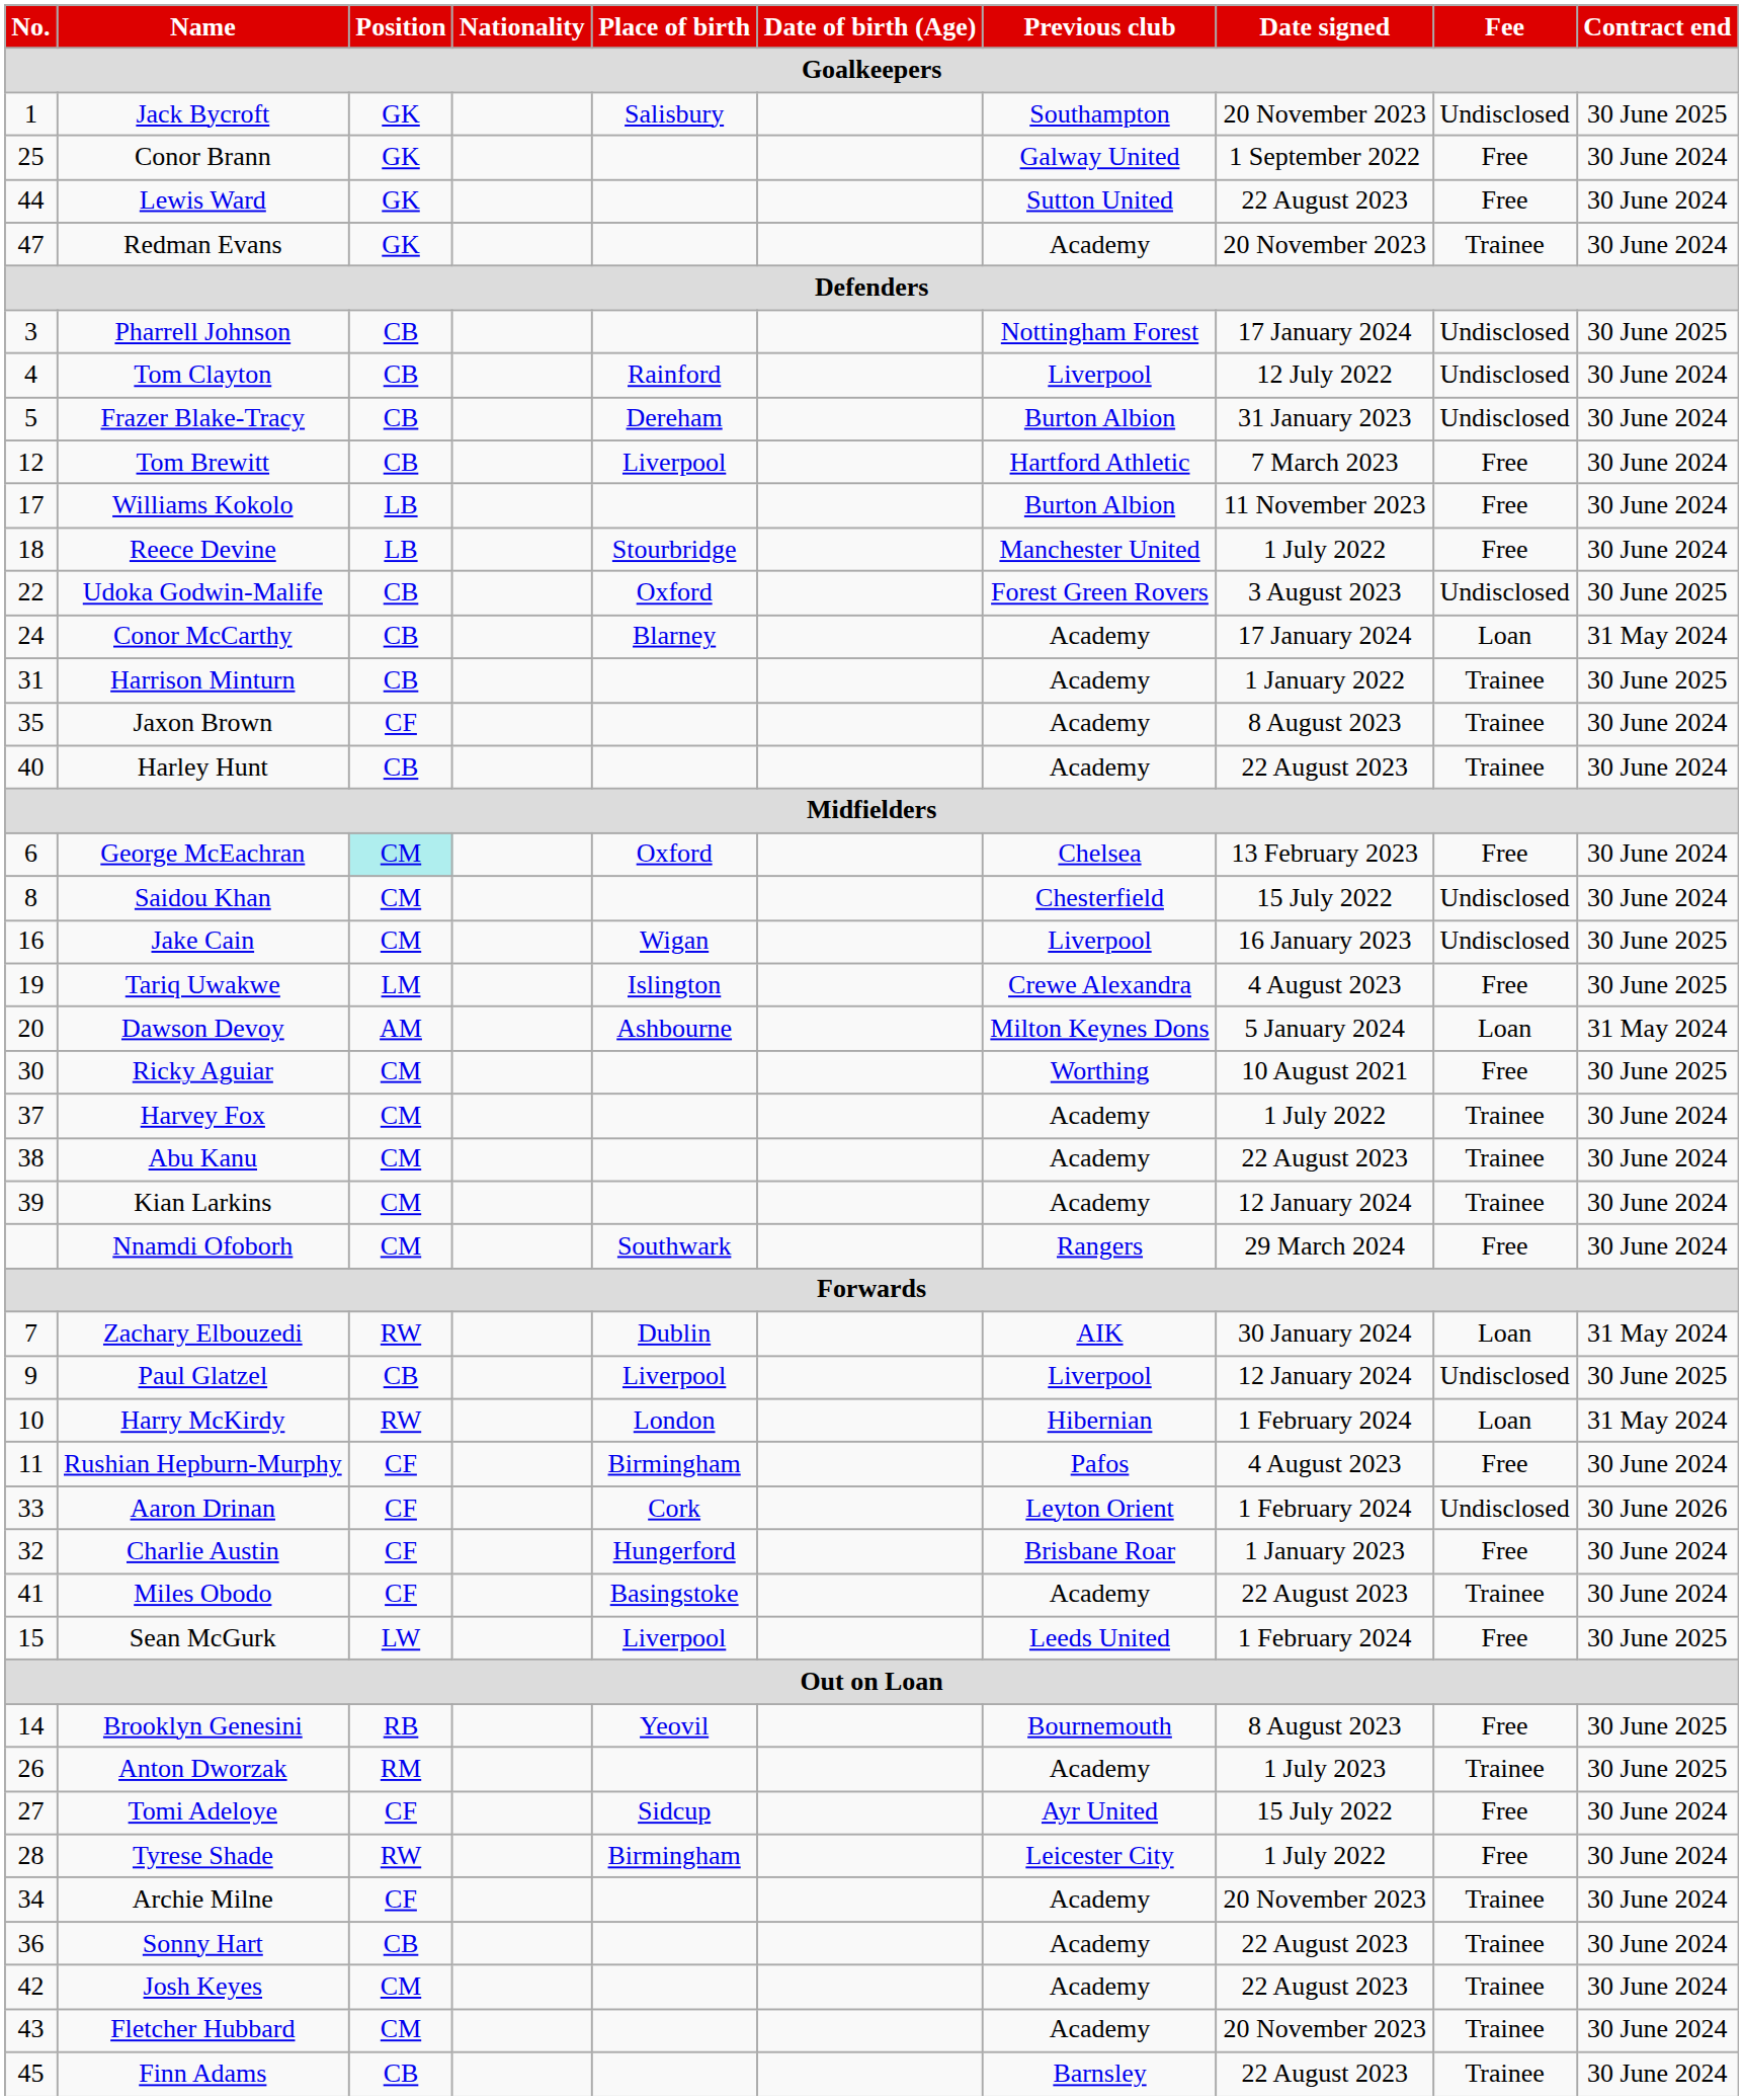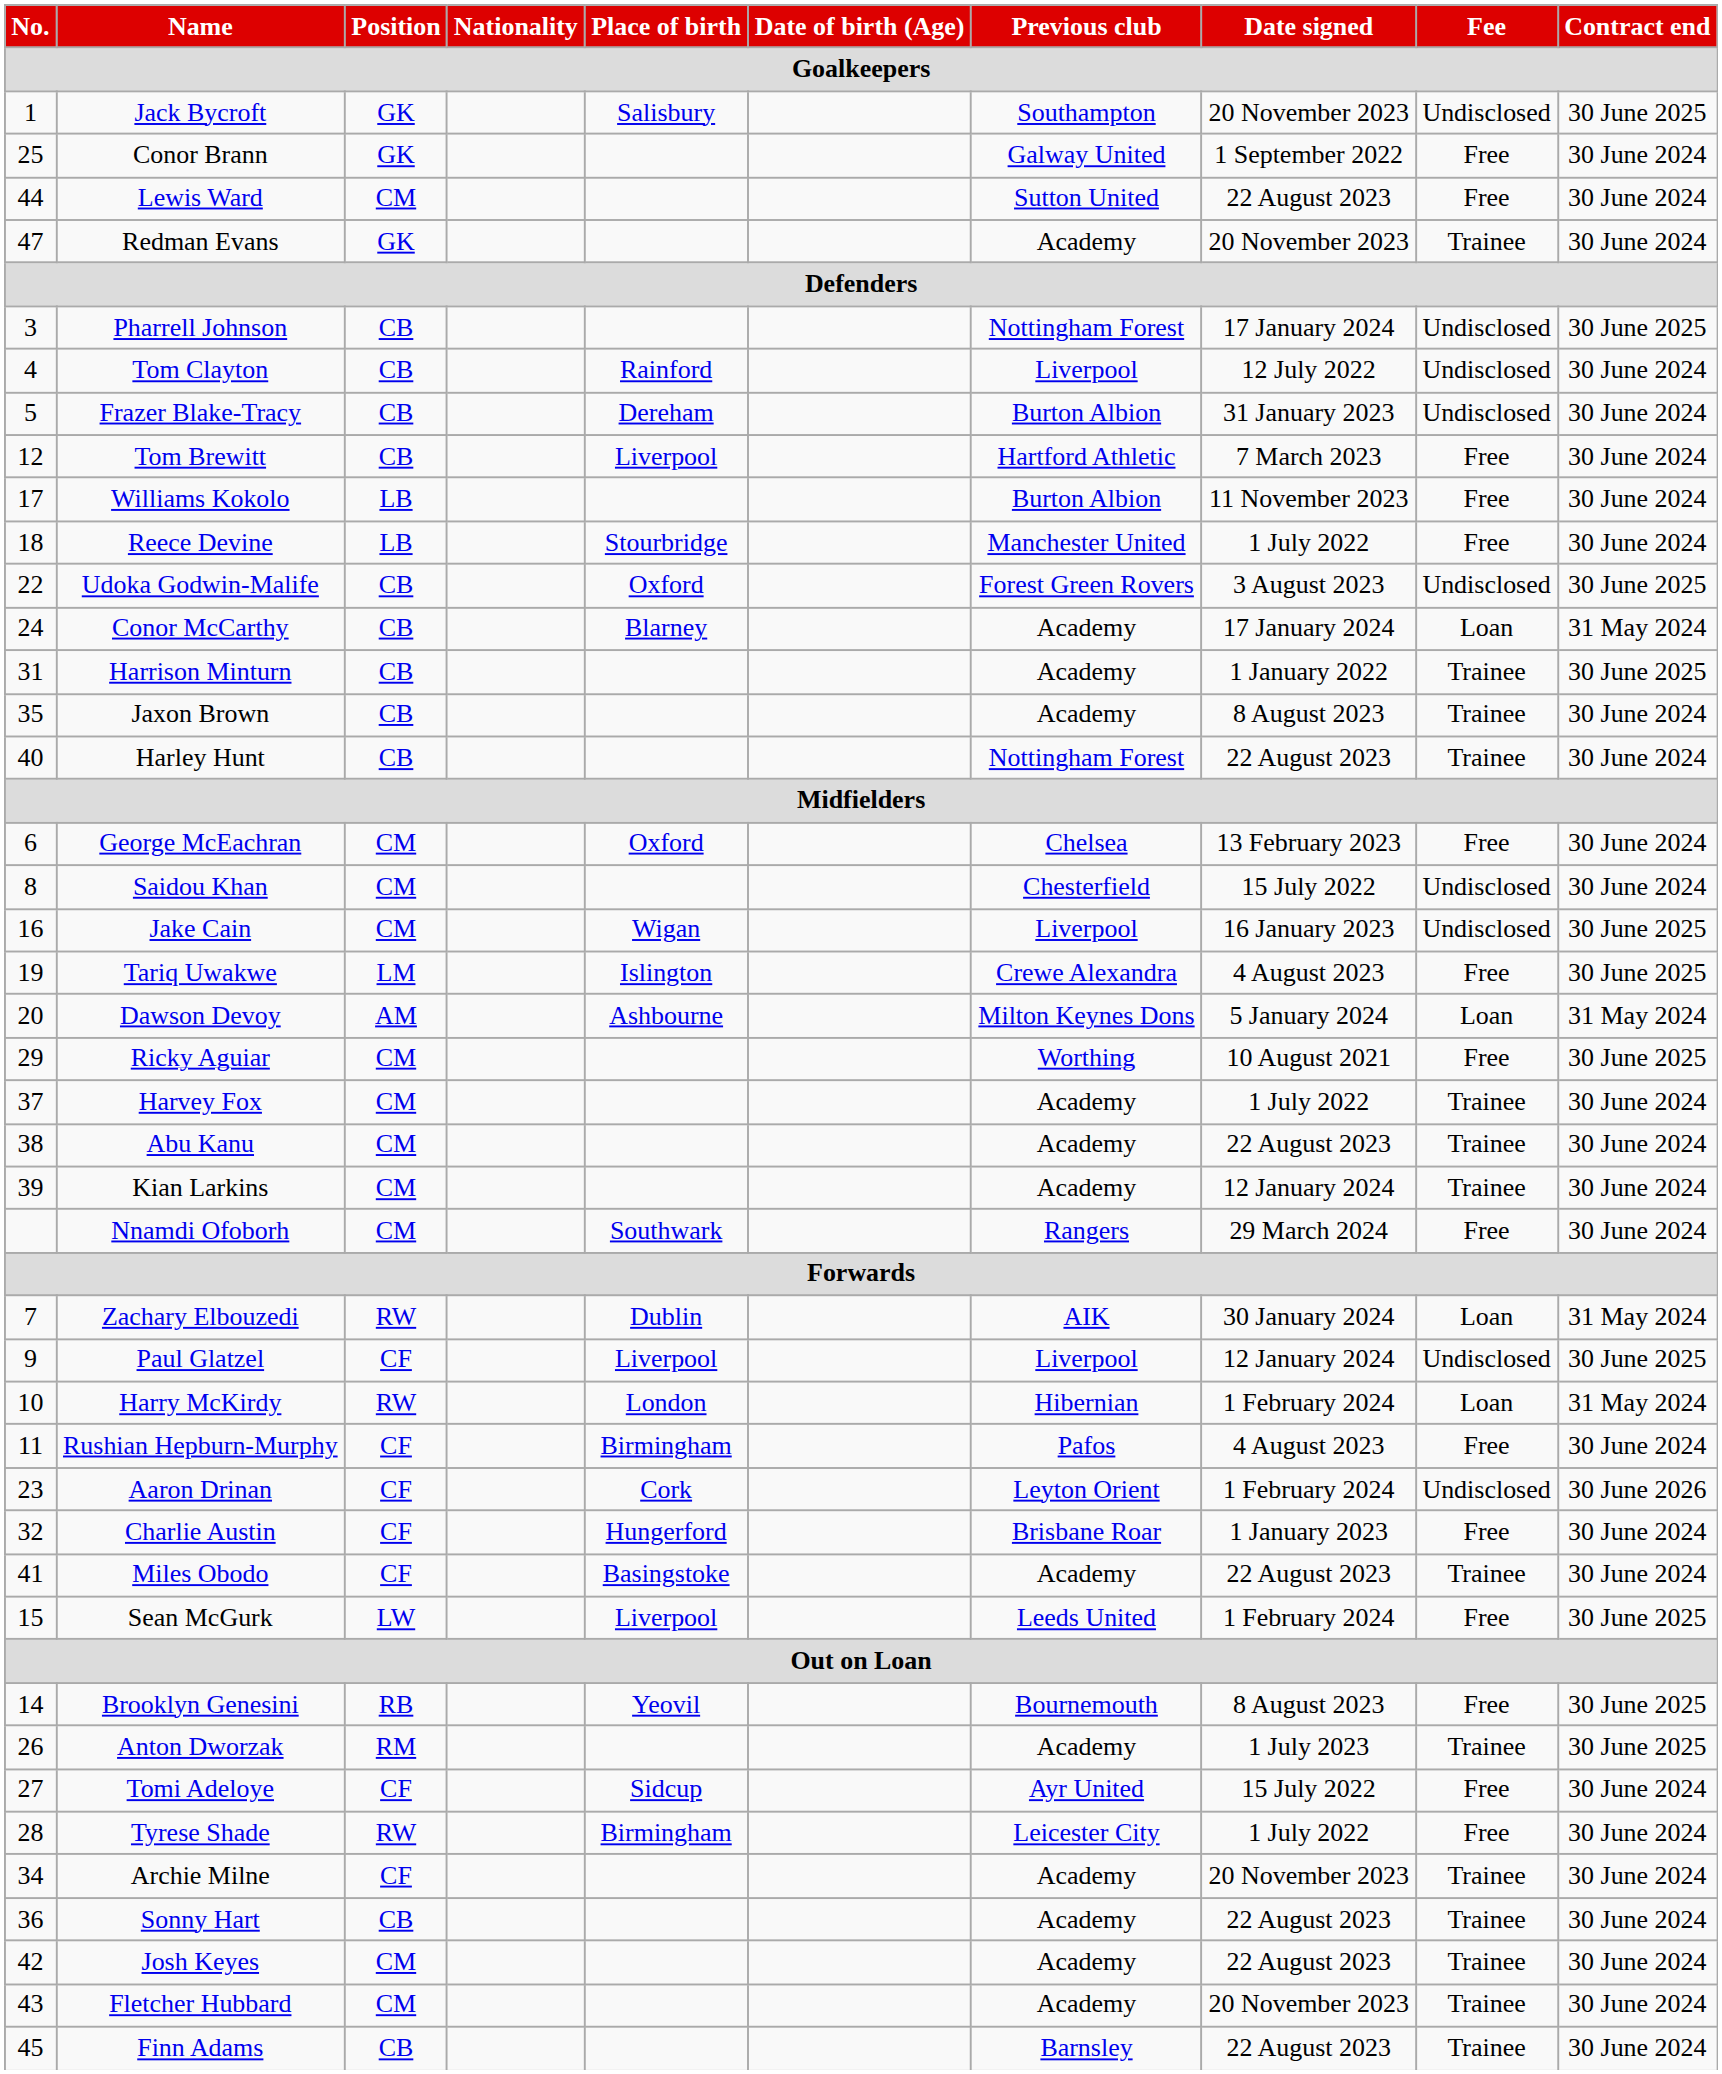Lewis Ward | Position: GK -> CM
Jaxon Brown | Position: CF -> CB
Harley Hunt | Previous club: Academy -> Nottingham Forest
George McEachran | Position: paleturquoise background -> no background
Ricky Aguiar | No.: 30 -> 29
Paul Glatzel | Position: CB -> CF
Aaron Drinan | No.: 33 -> 23
